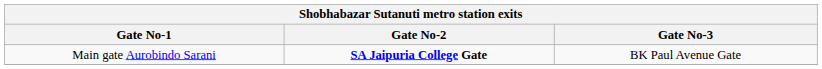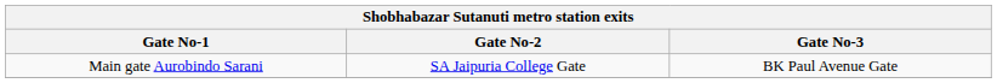Main gate Aurobindo Sarani | Gate No-2: bold -> normal
